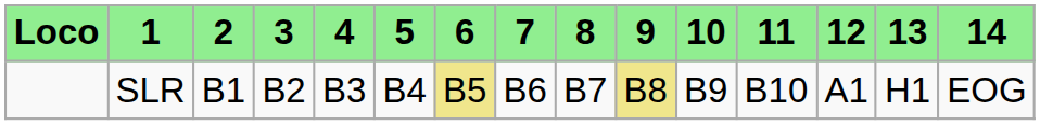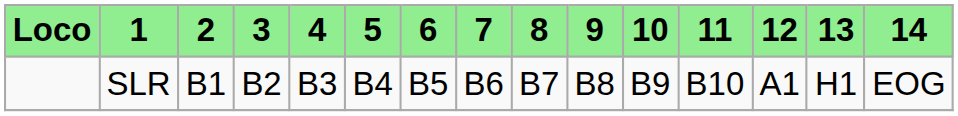SLR | 6: khaki background -> no background
SLR | 9: khaki background -> no background
